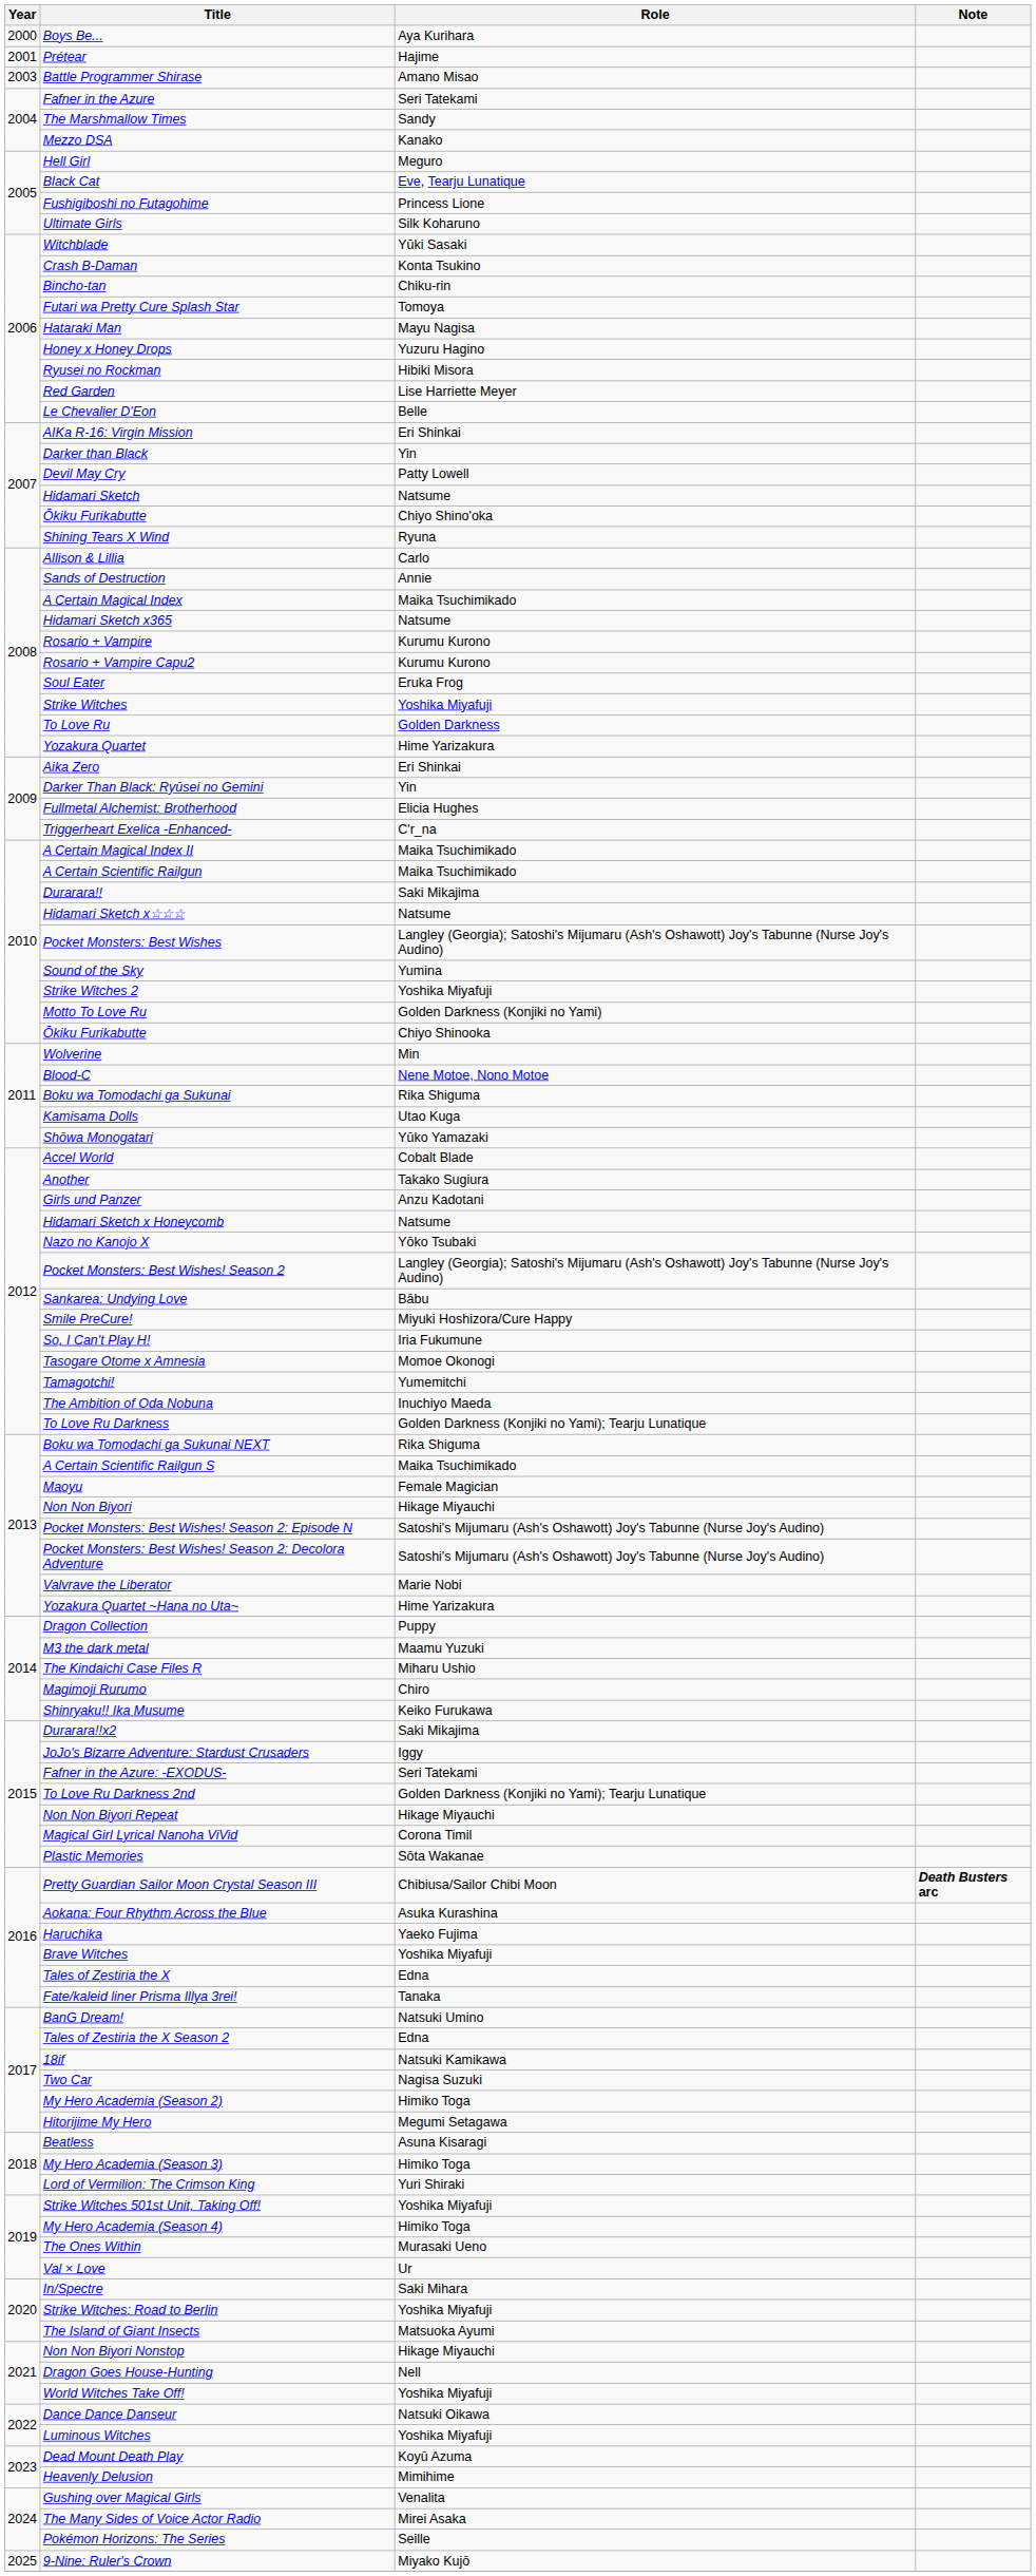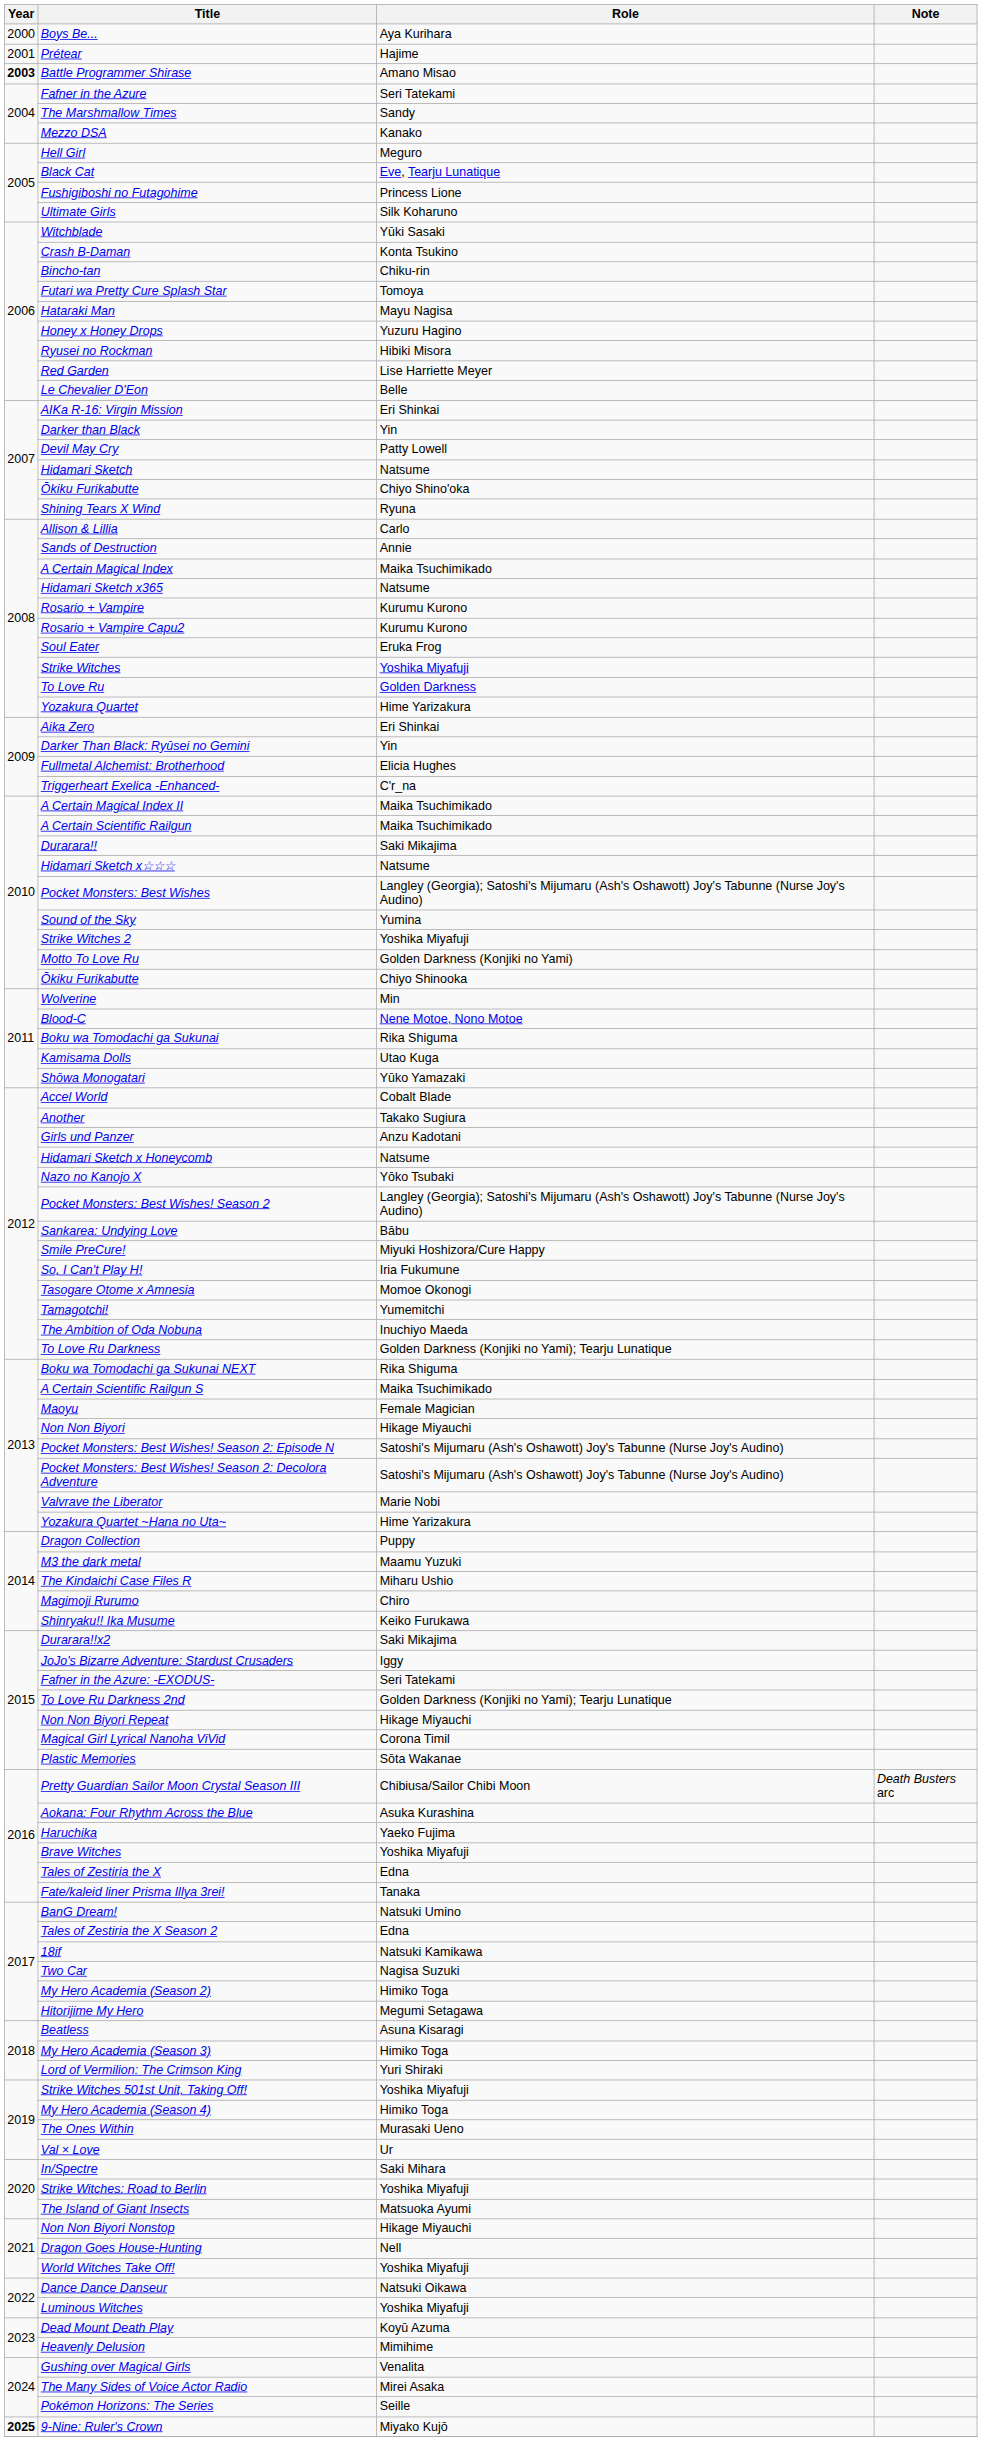Battle Programmer Shirase | Year: normal -> bold
Pretty Guardian Sailor Moon Crystal Season III | Note: bold -> normal
9-Nine: Ruler's Crown | Year: normal -> bold
